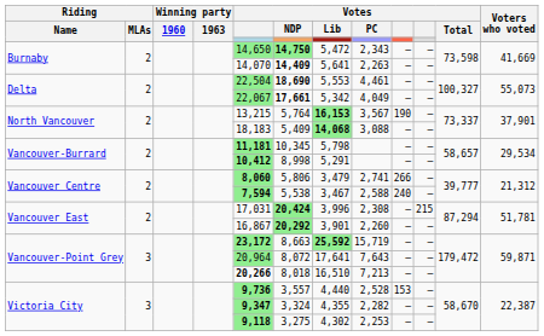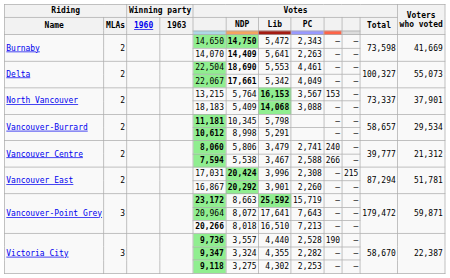row 8 | column 9: 190 -> 153
row 11 | column 5: 10,412 -> 10,612
row 12 | column 9: 266 -> 240
row 13 | column 9: 240 -> 266
row 19 | column 9: 153 -> 190
